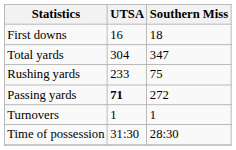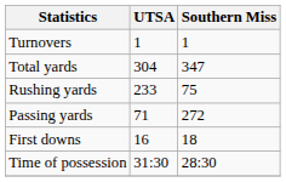rows swapped: First downs <-> Turnovers
Passing yards | UTSA: bold -> normal
